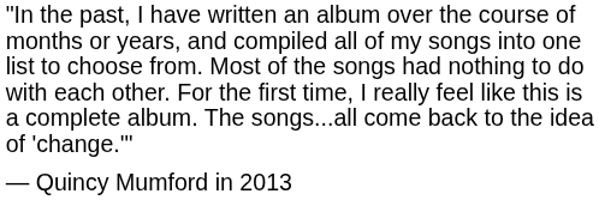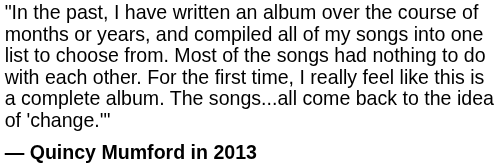row 2 | column 1: normal -> bold
